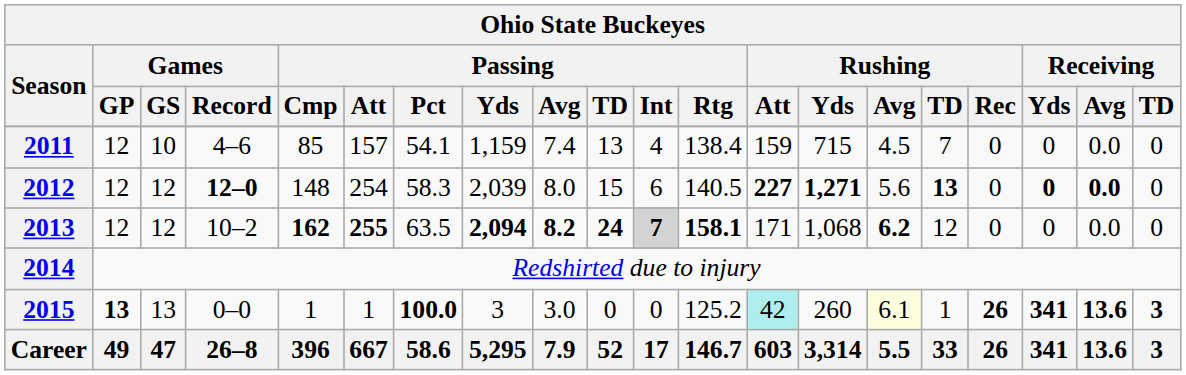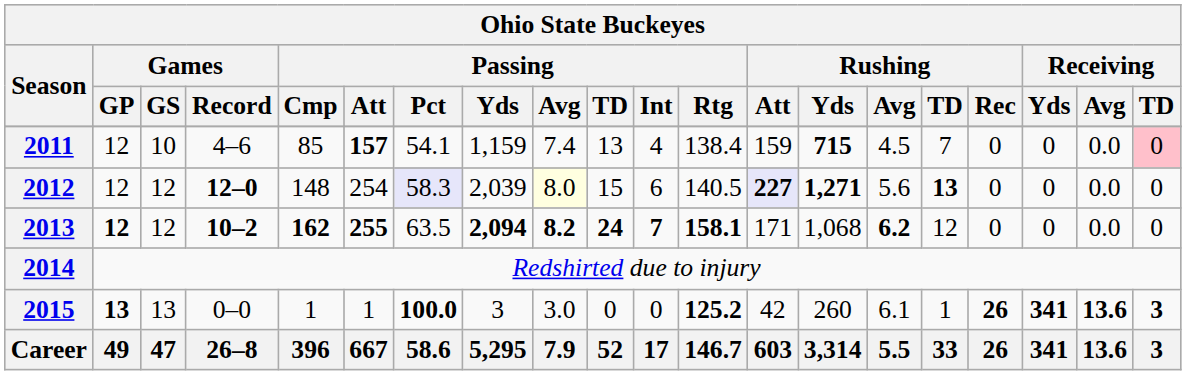2011 | Ohio State Buckeyes / Passing / Att: normal -> bold
2011 | Ohio State Buckeyes / Rushing / Yds: normal -> bold
2011 | Ohio State Buckeyes / Receiving / TD: no background -> pink background
2012 | Ohio State Buckeyes / Passing / Pct: no background -> lavender background
2012 | Ohio State Buckeyes / Passing / Avg: no background -> lightyellow background
2012 | Ohio State Buckeyes / Rushing / Att: no background -> lavender background
2012 | Ohio State Buckeyes / Receiving / Yds: bold -> normal
2012 | Ohio State Buckeyes / Receiving / Avg: bold -> normal
2013 | Ohio State Buckeyes / Games / GP: normal -> bold
2013 | Ohio State Buckeyes / Games / Record: normal -> bold
2013 | Ohio State Buckeyes / Passing / Int: lightgrey background -> no background
2015 | Ohio State Buckeyes / Passing / Rtg: normal -> bold
2015 | Ohio State Buckeyes / Rushing / Att: paleturquoise background -> no background
2015 | Ohio State Buckeyes / Rushing / Avg: lightyellow background -> no background
